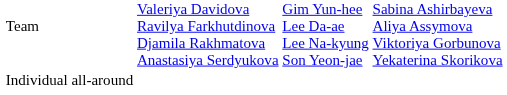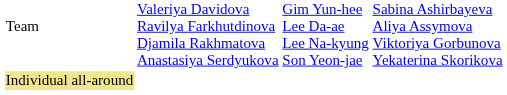row 2 | column 1: no background -> khaki background
